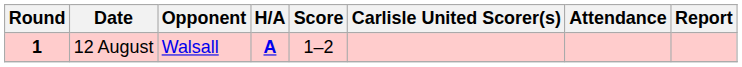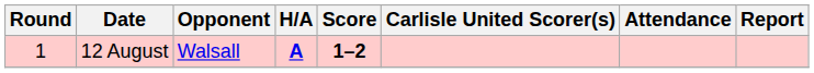12 August | Round: bold -> normal
12 August | Score: normal -> bold
